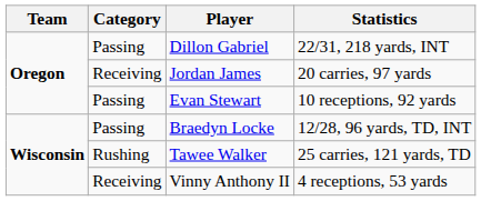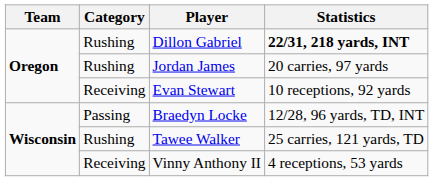Dillon Gabriel | Category: Passing -> Rushing
Dillon Gabriel | Statistics: normal -> bold
Jordan James | Category: Receiving -> Rushing
Evan Stewart | Category: Passing -> Receiving
